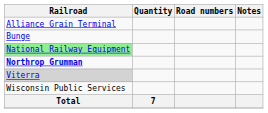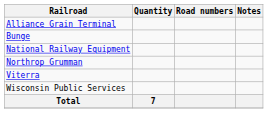National Railway Equipment | Railroad: lightgreen background -> no background
Northrop Grumman | Railroad: bold -> normal
Viterra | Railroad: lightgrey background -> no background
